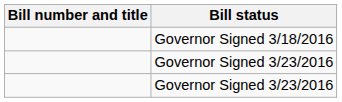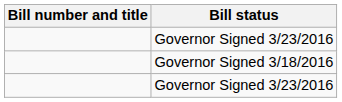row 2 | Bill status: Governor Signed 3/18/2016 -> Governor Signed 3/23/2016
row 3 | Bill status: Governor Signed 3/23/2016 -> Governor Signed 3/18/2016
